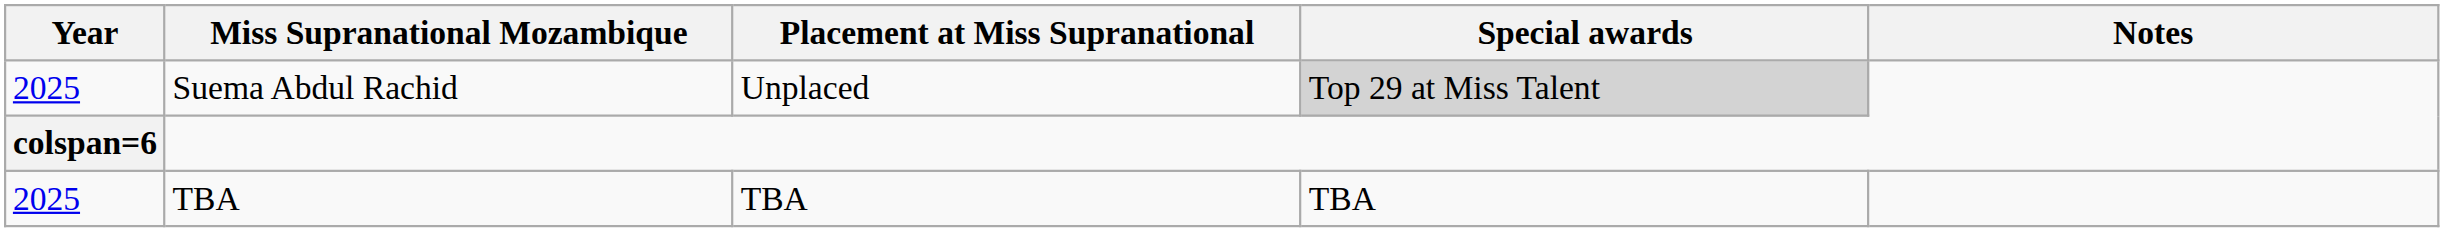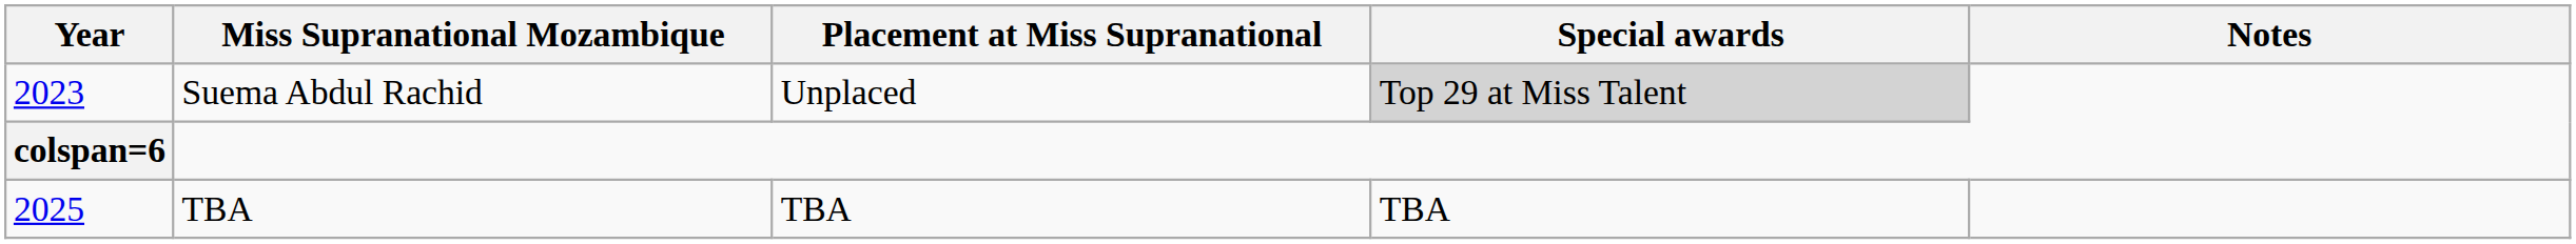Suema Abdul Rachid | Year: 2025 -> 2023
